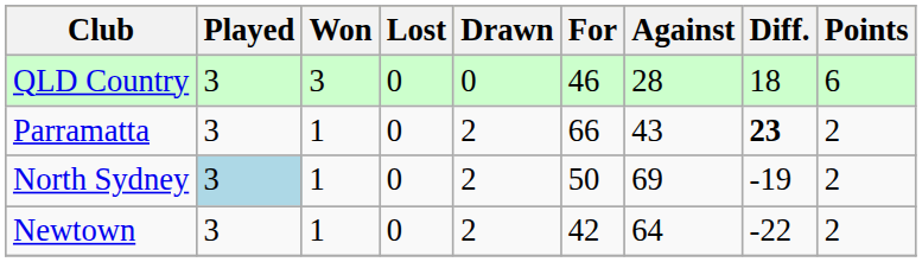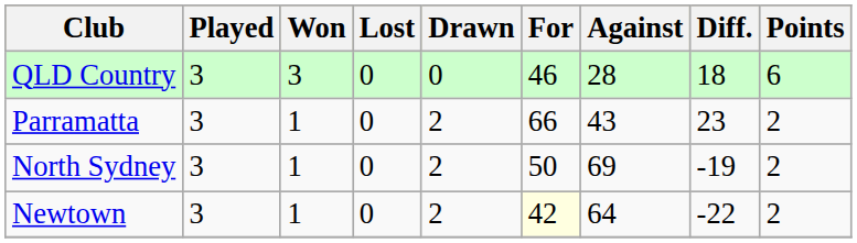Parramatta | Diff.: bold -> normal
North Sydney | Played: lightblue background -> no background
Newtown | For: no background -> lightyellow background
